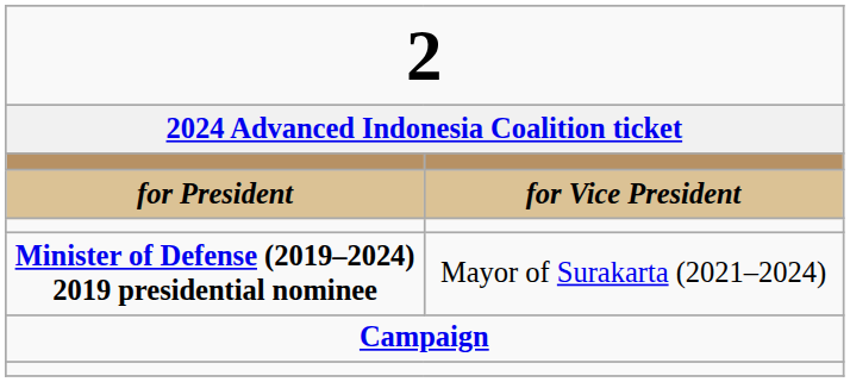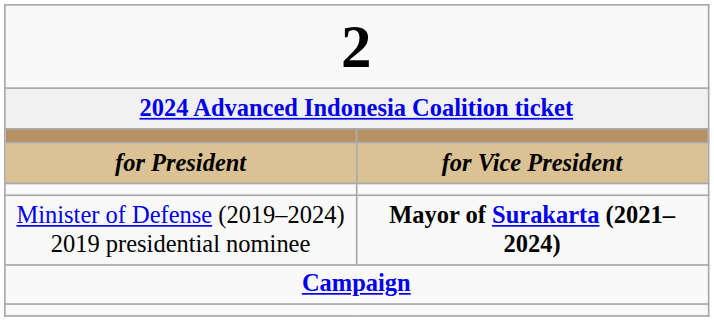row 6 | column 1: bold -> normal
row 6 | column 2: normal -> bold
